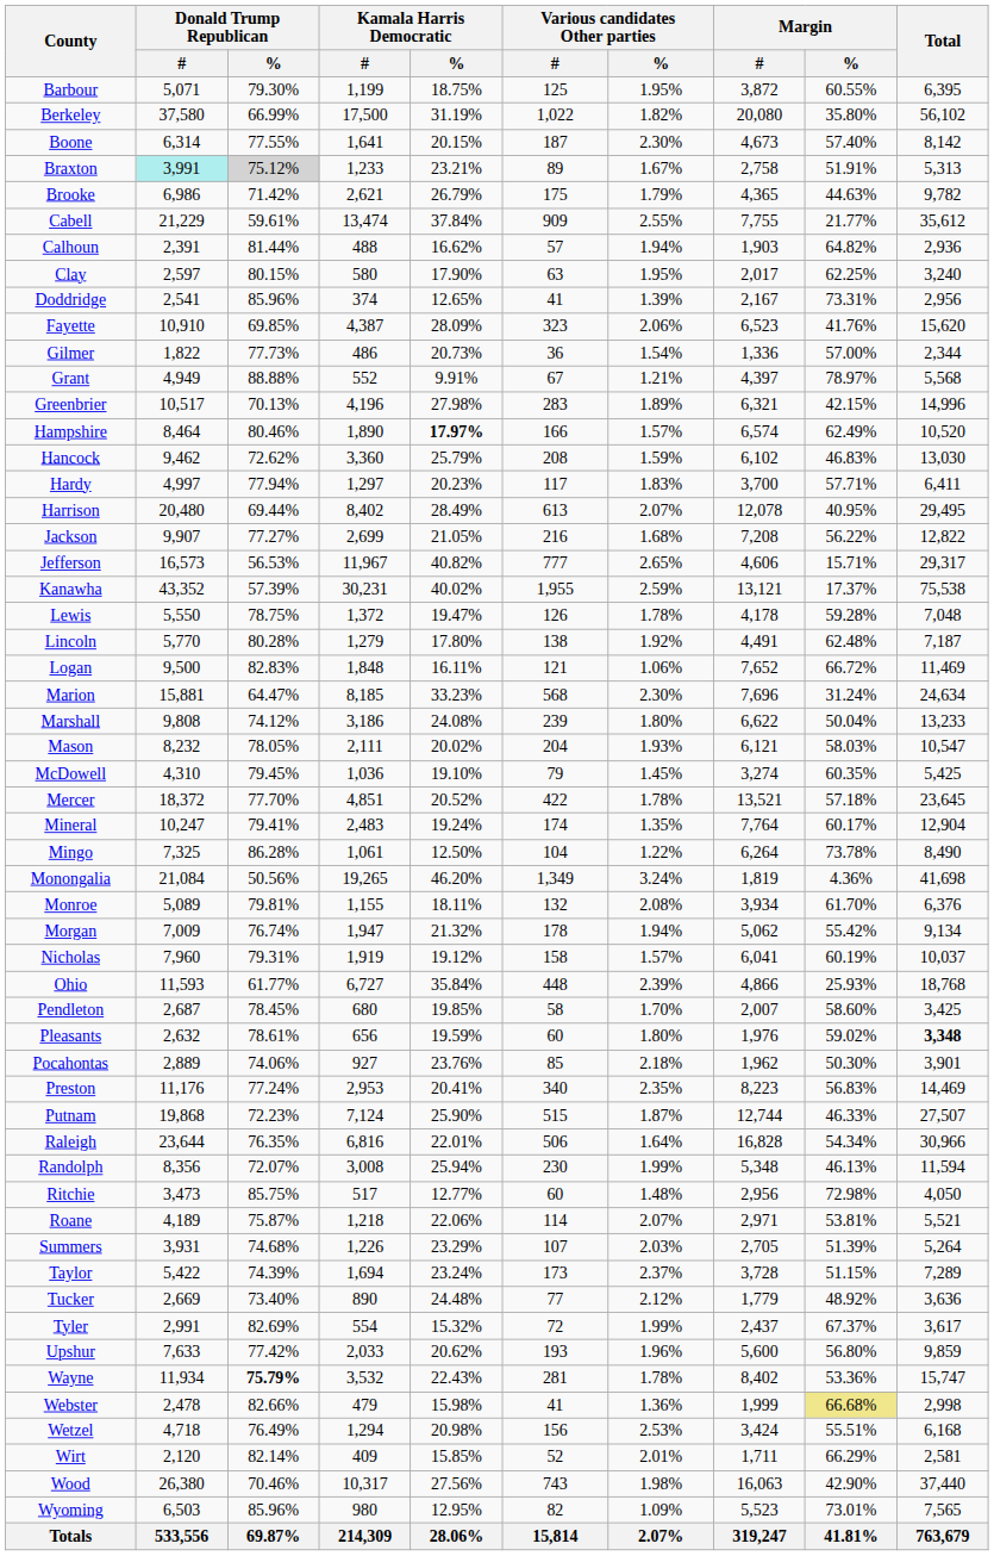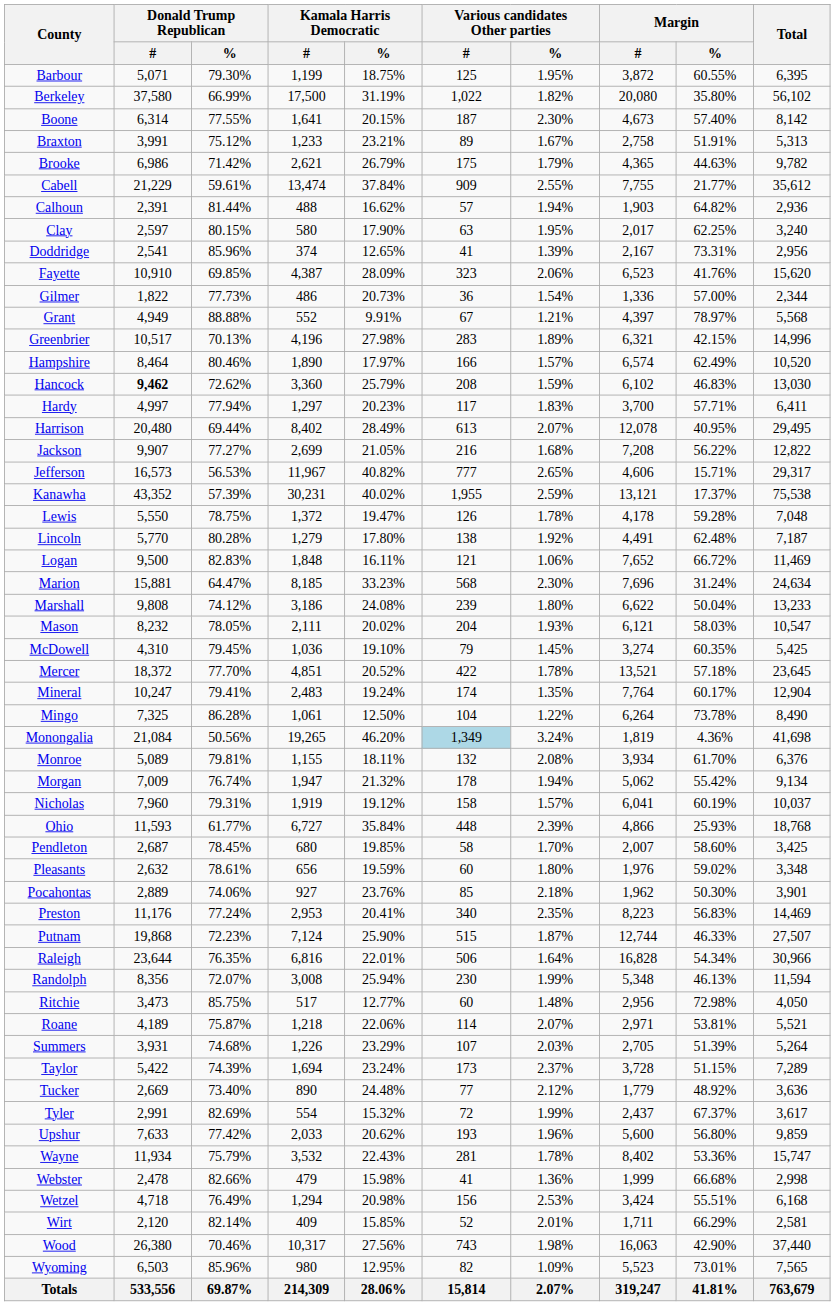Braxton | Donald Trump Republican / #: paleturquoise background -> no background
Braxton | Donald Trump Republican / %: lightgrey background -> no background
Hampshire | Kamala Harris Democratic / %: bold -> normal
Hancock | Donald Trump Republican / #: normal -> bold
Monongalia | Various candidates Other parties / #: no background -> lightblue background
Pleasants | Total: bold -> normal
Wayne | Donald Trump Republican / %: bold -> normal
Webster | Margin / %: khaki background -> no background
